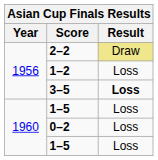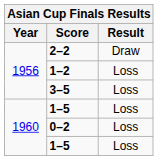2–2 | Result: khaki background -> no background
3–5 | Result: bold -> normal
